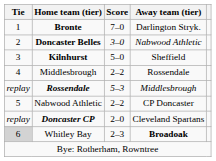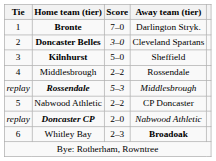Doncaster Belles | Away team (tier): Nabwood Athletic -> Cleveland Spartans
Doncaster CP | Away team (tier): Cleveland Spartans -> Nabwood Athletic
Whitley Bay | Tie: lightgrey background -> no background
